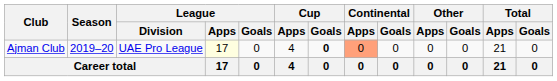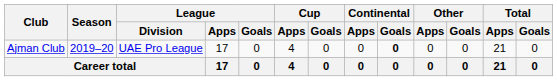Ajman Club | League / Apps: lightyellow background -> no background
Ajman Club | Cup / Goals: bold -> normal
Ajman Club | Continental / Apps: lightsalmon background -> no background
Ajman Club | Continental / Goals: normal -> bold
